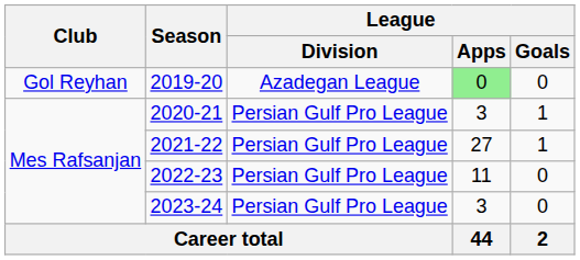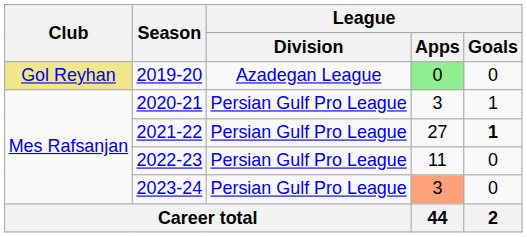2019-20 | Club: no background -> khaki background
2021-22 | League / Goals: normal -> bold
2023-24 | League / Apps: no background -> lightsalmon background
